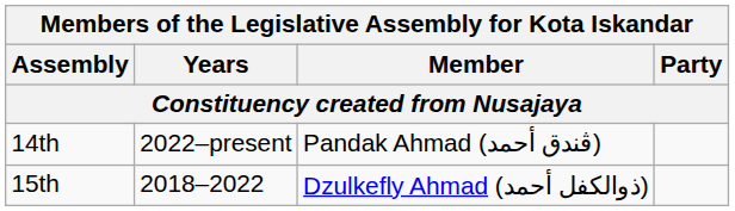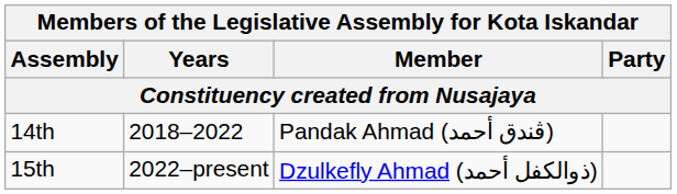14th | Years: 2022–present -> 2018–2022
15th | Years: 2018–2022 -> 2022–present
